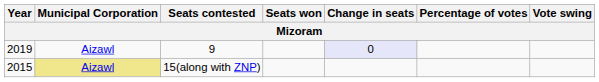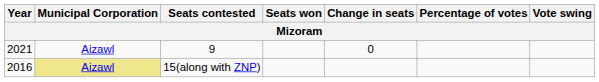9 | Year: 2019 -> 2021
9 | Change in seats: lavender background -> no background
15(along with ZNP) | Year: 2015 -> 2016
